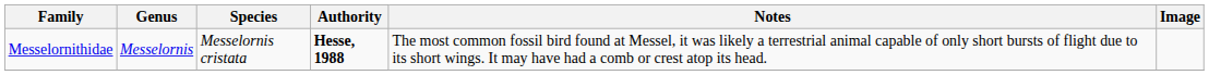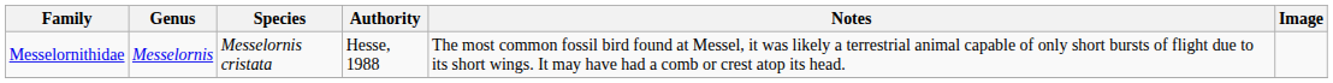Messelornithidae | Authority: bold -> normal
